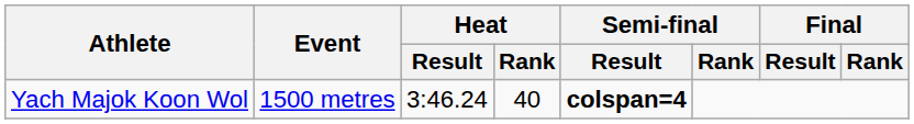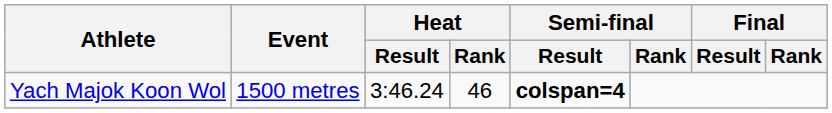Yach Majok Koon Wol | Heat / Rank: 40 -> 46
